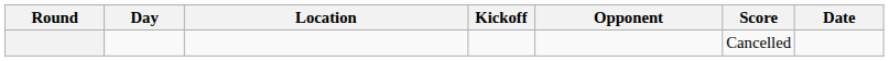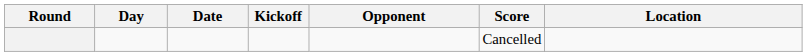columns swapped: Date <-> Location
